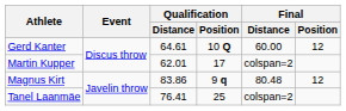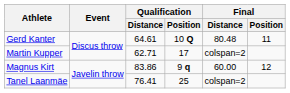Gerd Kanter | Final / Distance: 60.00 -> 80.48
Gerd Kanter | Final / Position: 12 -> 11
Martin Kupper | Qualification / Distance: 62.01 -> 62.71
Magnus Kirt | Final / Distance: 80.48 -> 60.00
